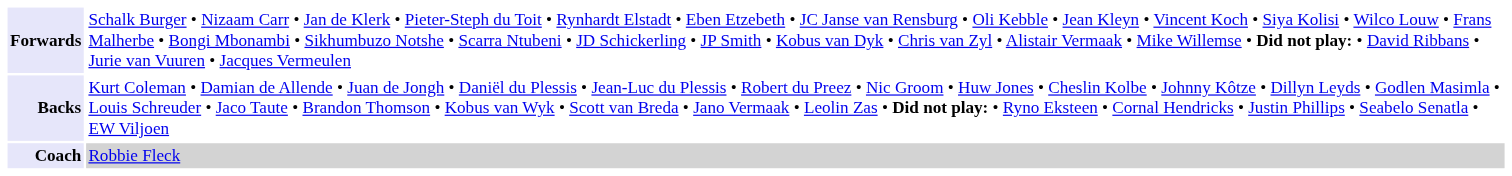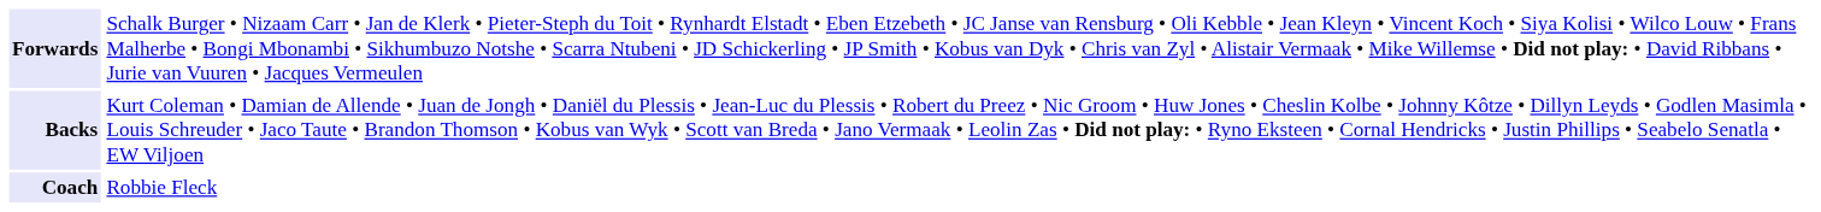Coach | column 2: lightgrey background -> no background
